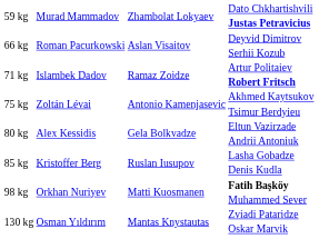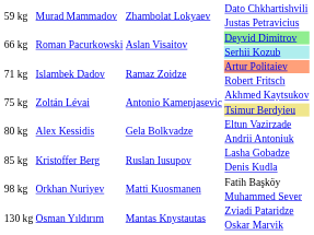Justas Petravicius | column 4: bold -> normal
Deyvid Dimitrov | column 4: no background -> lightgreen background
Serhii Kozub | column 4: no background -> paleturquoise background
Artur Politaiev | column 4: no background -> lightsalmon background
Robert Fritsch | column 4: bold -> normal
Tsimur Berdyieu | column 4: no background -> khaki background
Fatih Başköy | column 4: bold -> normal
